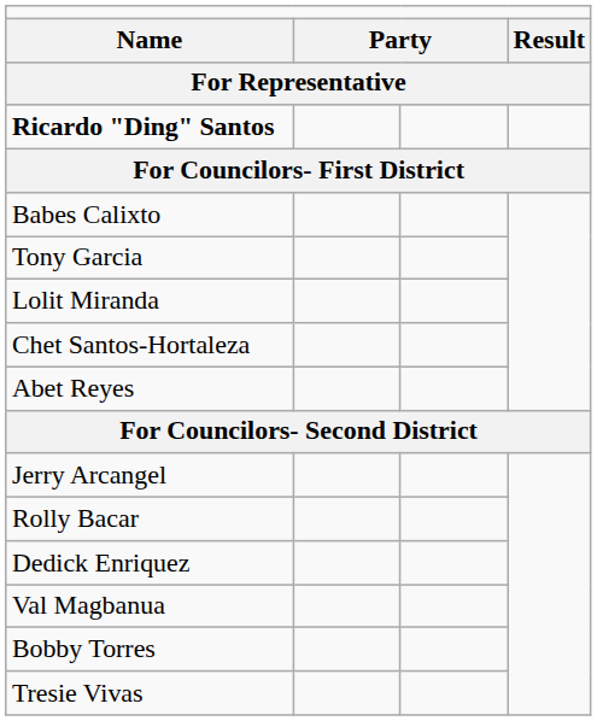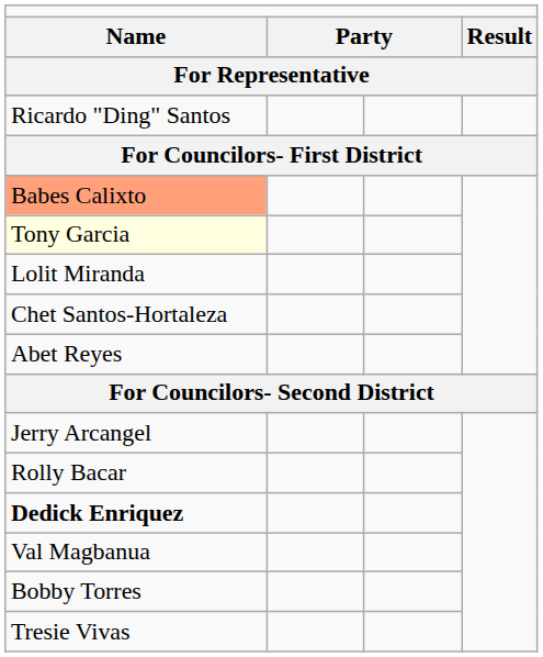Ricardo "Ding" Santos | column 1: bold -> normal
Babes Calixto | column 1: no background -> lightsalmon background
Tony Garcia | column 1: no background -> lightyellow background
Dedick Enriquez | column 1: normal -> bold
